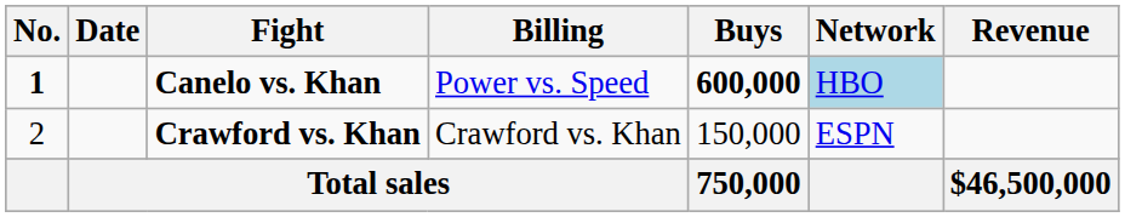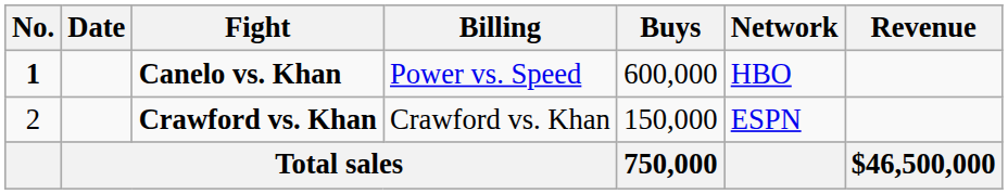Canelo vs. Khan | Buys: bold -> normal
Canelo vs. Khan | Network: lightblue background -> no background
